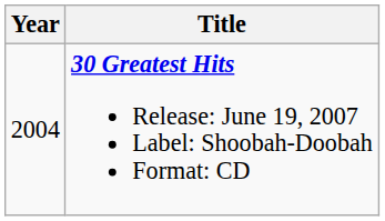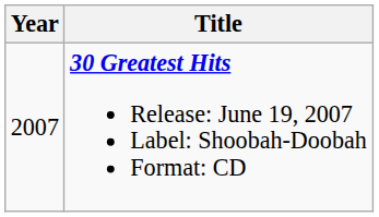row 2 | Year: 2004 -> 2007
